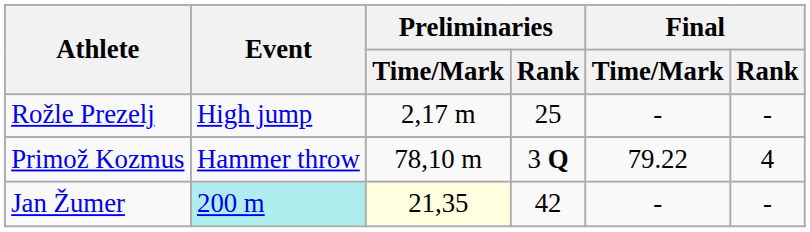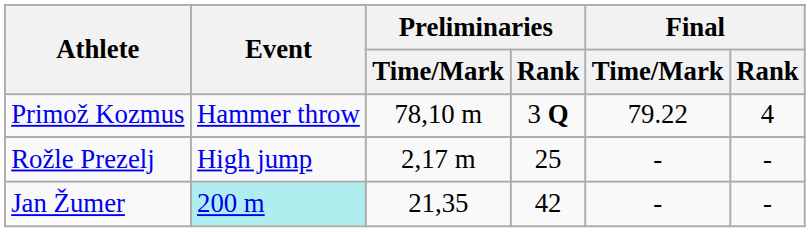rows swapped: Primož Kozmus <-> Rožle Prezelj
Jan Žumer | Preliminaries / Time/Mark: lightyellow background -> no background
